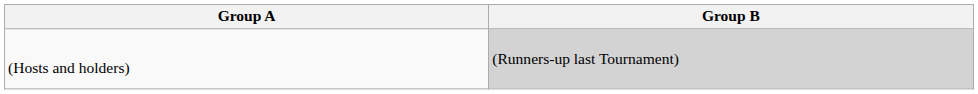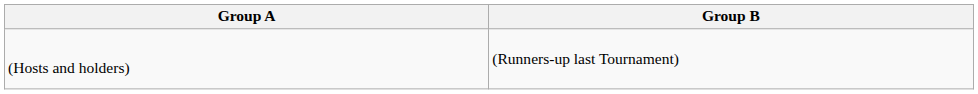(Hosts and holders) | Group B: lightgrey background -> no background
